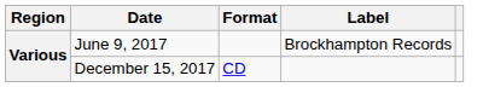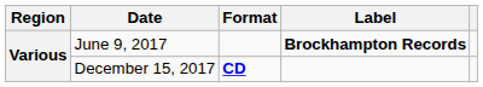June 9, 2017 | Label: normal -> bold
December 15, 2017 | Format: normal -> bold
